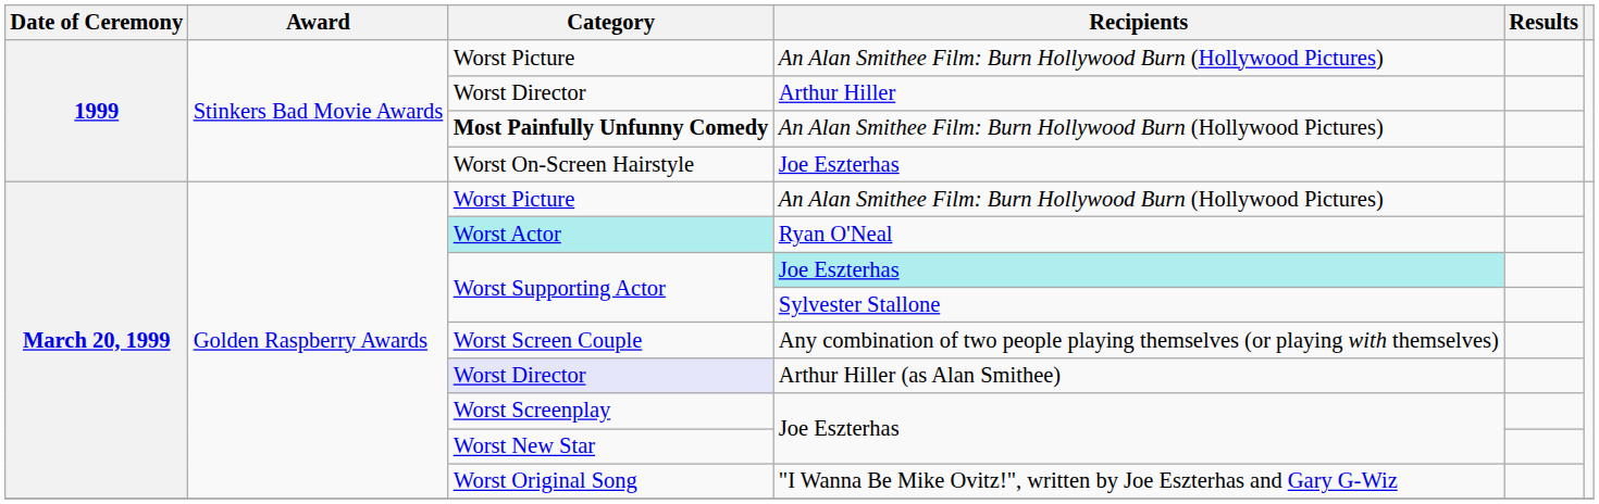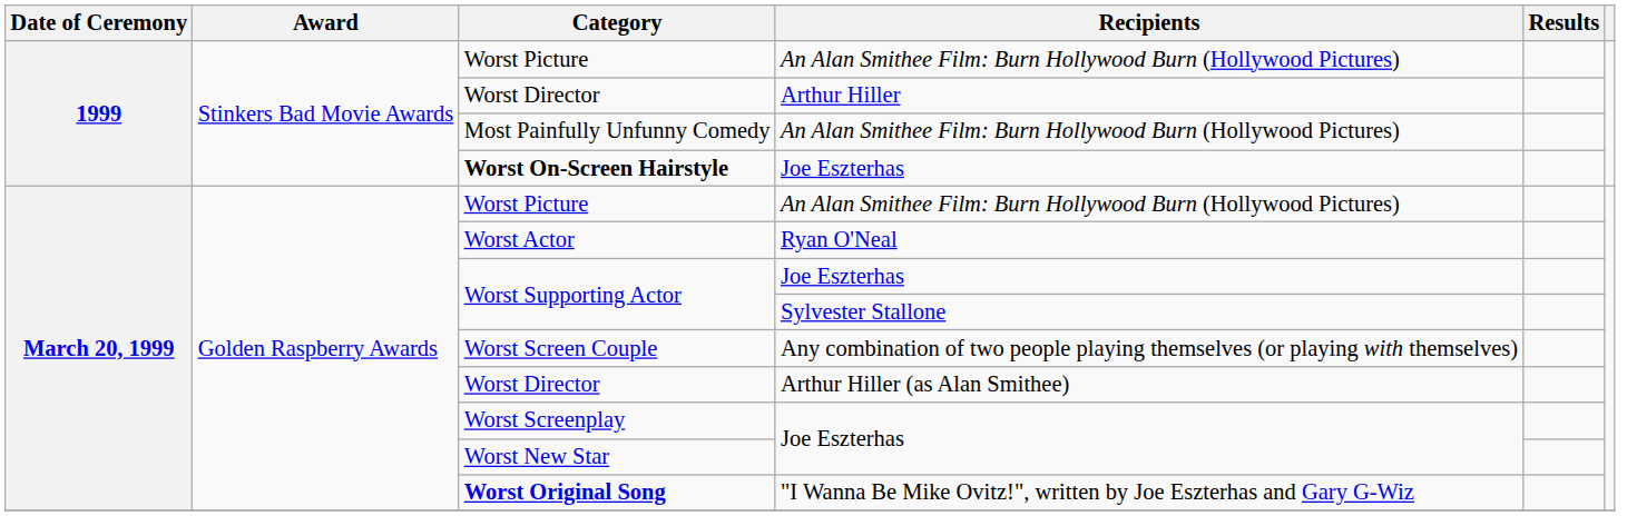Most Painfully Unfunny Comedy | Category: bold -> normal
Worst On-Screen Hairstyle | Category: normal -> bold
Worst Actor | Category: paleturquoise background -> no background
Worst Supporting Actor / Joe Eszterhas | Recipients: paleturquoise background -> no background
Worst Director / Arthur Hiller (as Alan Smithee) | Category: lavender background -> no background
Worst Original Song | Category: normal -> bold
